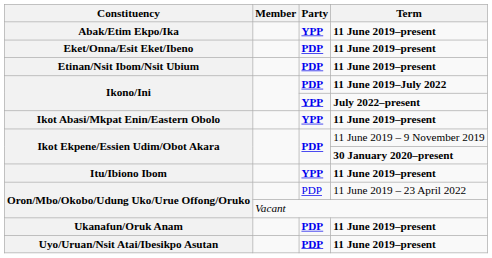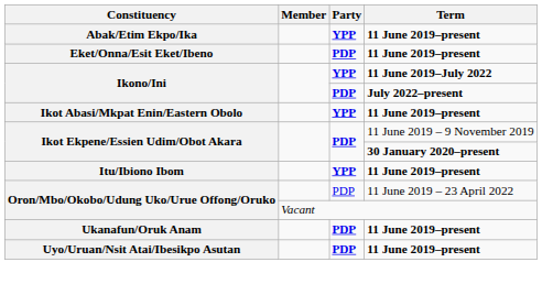- row: Etinan/Nsit Ibom/Nsit Ubium | PDP | 11 June 2019–present
Ikono/Ini / 11 June 2019–July 2022 | Party: PDP -> YPP
Ikono/Ini / July 2022–present | Party: YPP -> PDP
